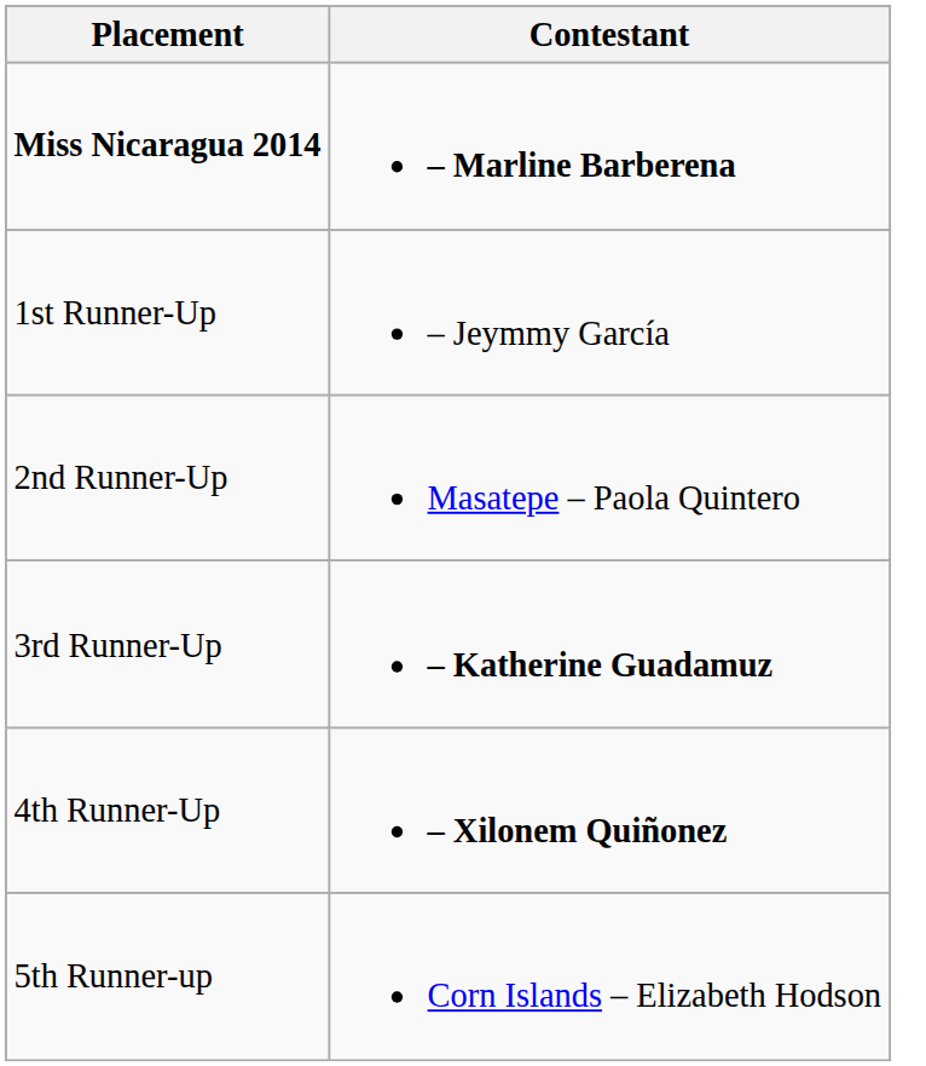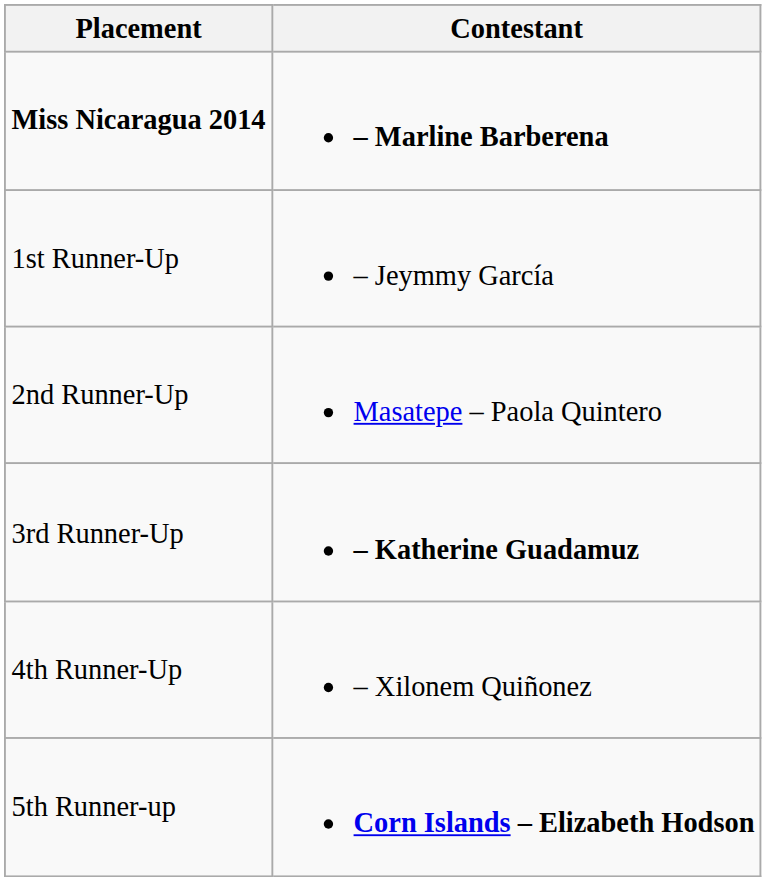4th Runner-Up | Contestant: bold -> normal
5th Runner-up | Contestant: normal -> bold
